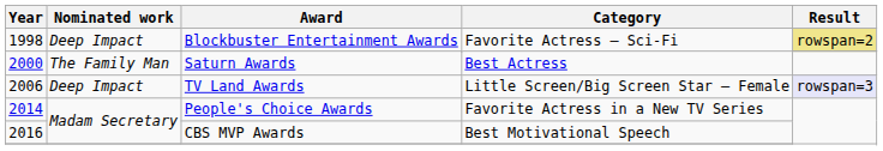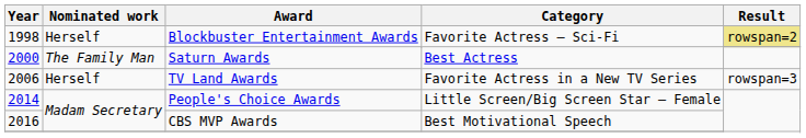1998 | Nominated work: Deep Impact -> Herself
2006 | Nominated work: Deep Impact -> Herself
2006 | Category: Little Screen/Big Screen Star – Female -> Favorite Actress in a New TV Series
2006 | Result: lavender background -> no background
2014 | Category: Favorite Actress in a New TV Series -> Little Screen/Big Screen Star – Female
